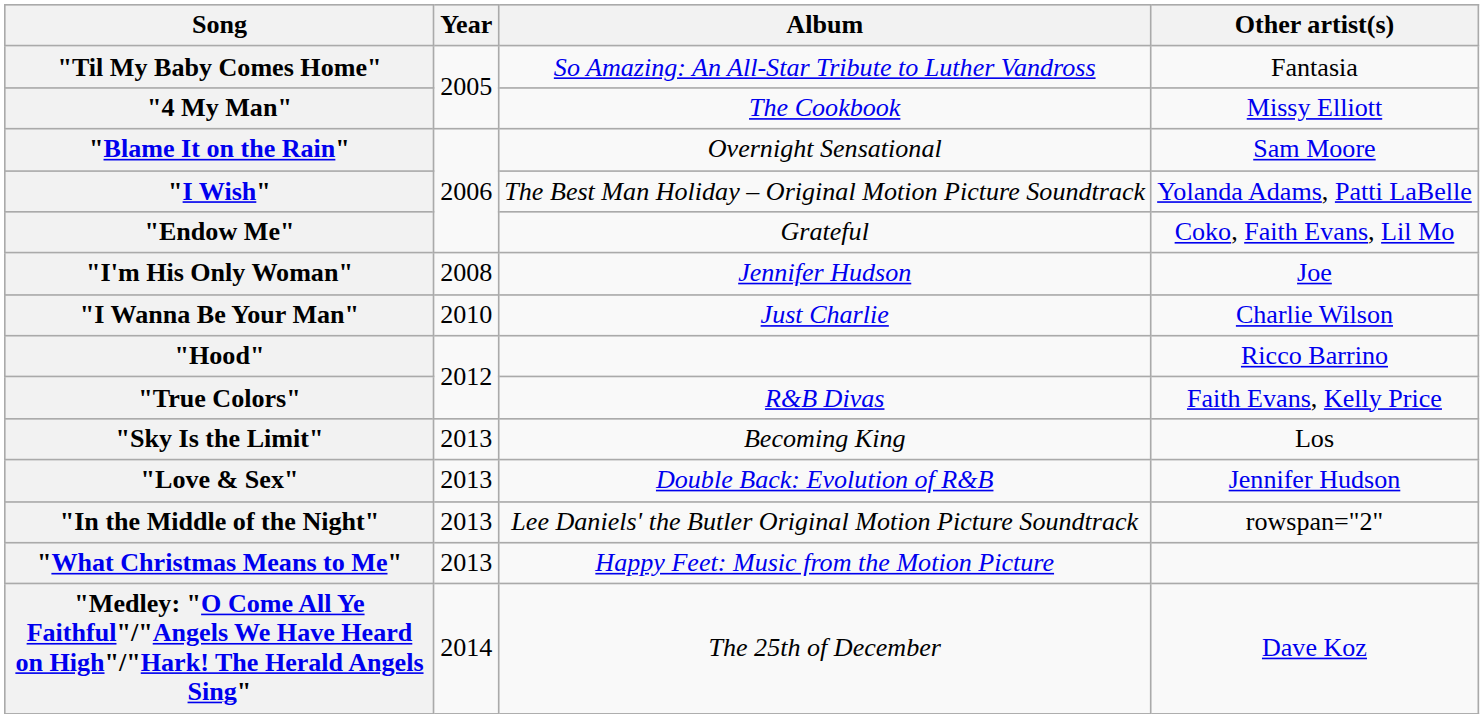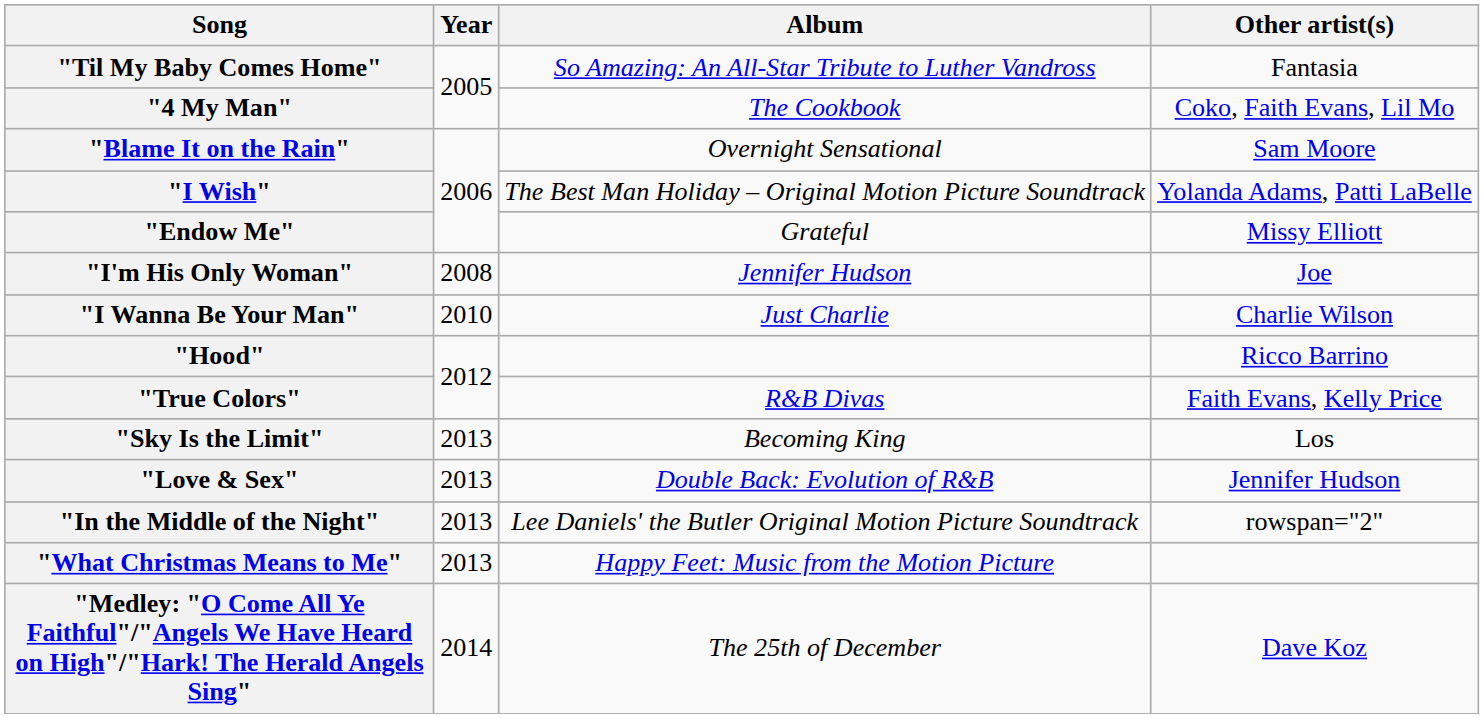"4 My Man" | Other artist(s): Missy Elliott -> Coko, Faith Evans, Lil Mo
"Endow Me" | Other artist(s): Coko, Faith Evans, Lil Mo -> Missy Elliott
